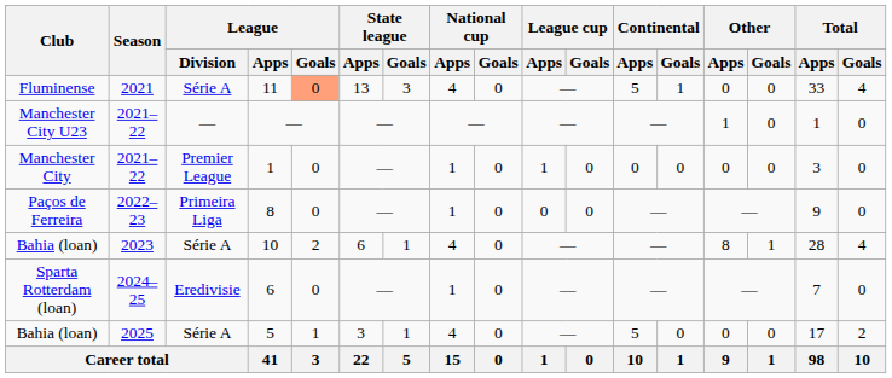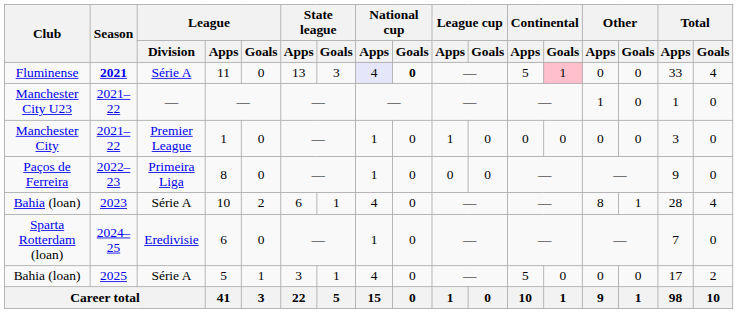11 | Season: normal -> bold
11 | League / Goals: lightsalmon background -> no background
11 | National cup / Apps: no background -> lavender background
11 | National cup / Goals: normal -> bold
11 | Continental / Goals: no background -> pink background
